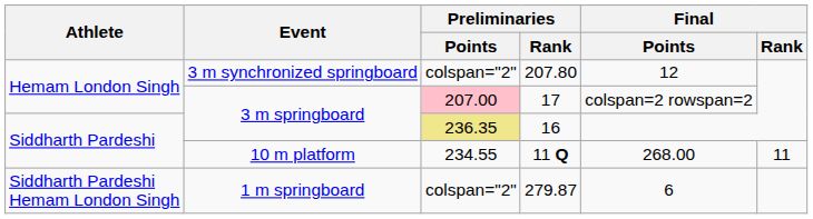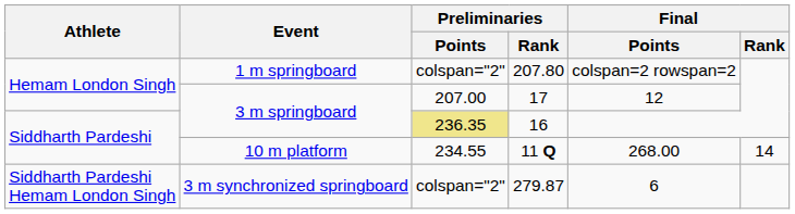207.80 | Event: 3 m synchronized springboard -> 1 m springboard
207.80 | Final / Points: 12 -> colspan=2 rowspan=2
17 | Preliminaries / Points: pink background -> no background
17 | Final / Points: colspan=2 rowspan=2 -> 12
11 Q | Final / Rank: 11 -> 14
279.87 | Event: 1 m springboard -> 3 m synchronized springboard
